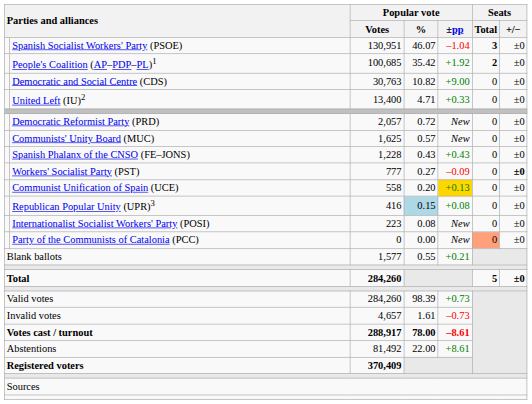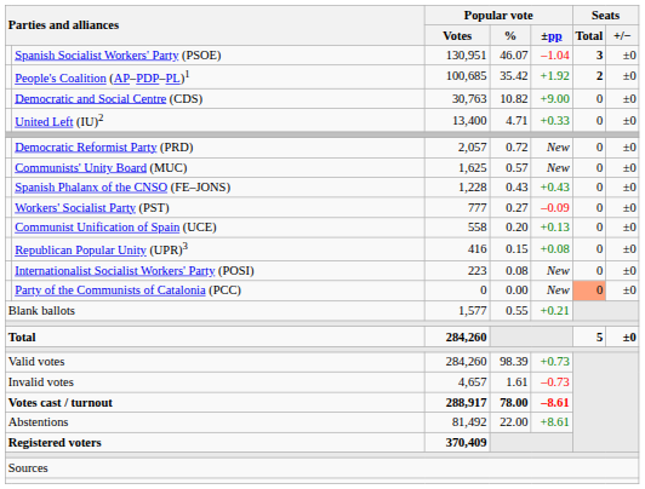Workers' Socialist Party (PST) | Seats / +/−: bold -> normal
Communist Unification of Spain (UCE) | Popular vote / ±pp: gold background -> no background
Republican Popular Unity (UPR)3 | Popular vote / %: lightblue background -> no background
